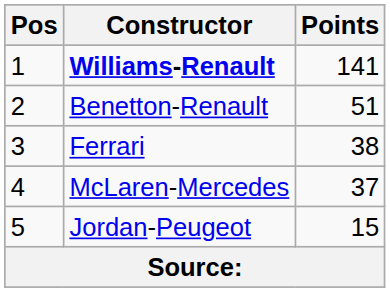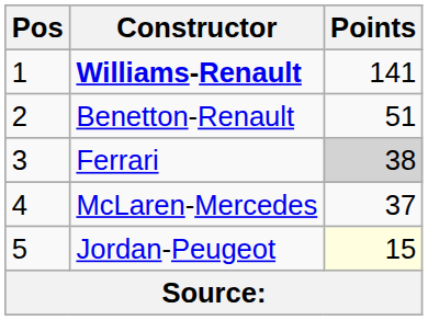Ferrari | Points: no background -> lightgrey background
Jordan-Peugeot | Points: no background -> lightyellow background
